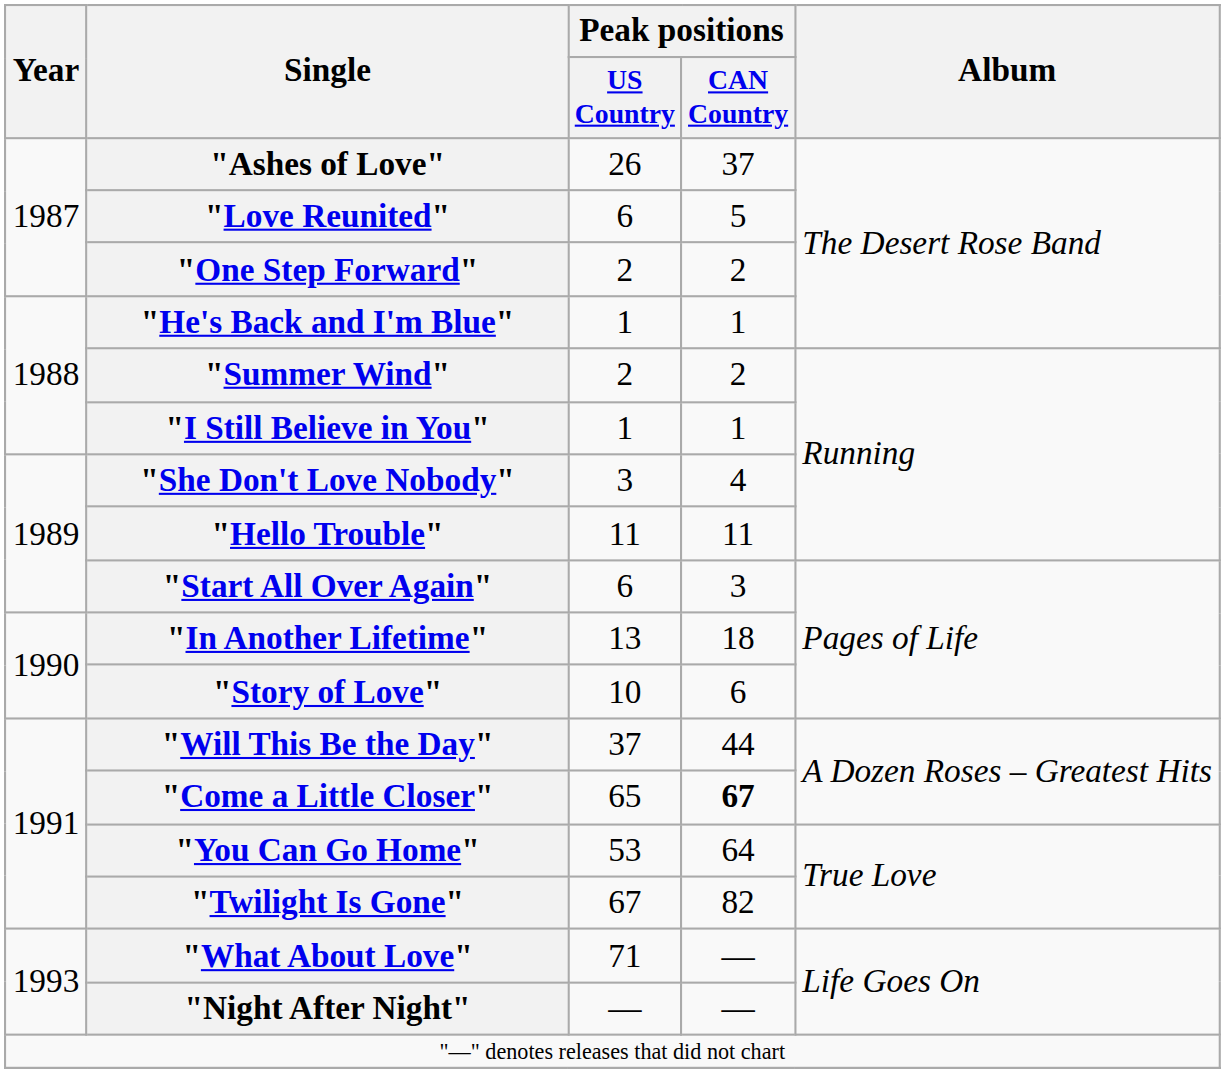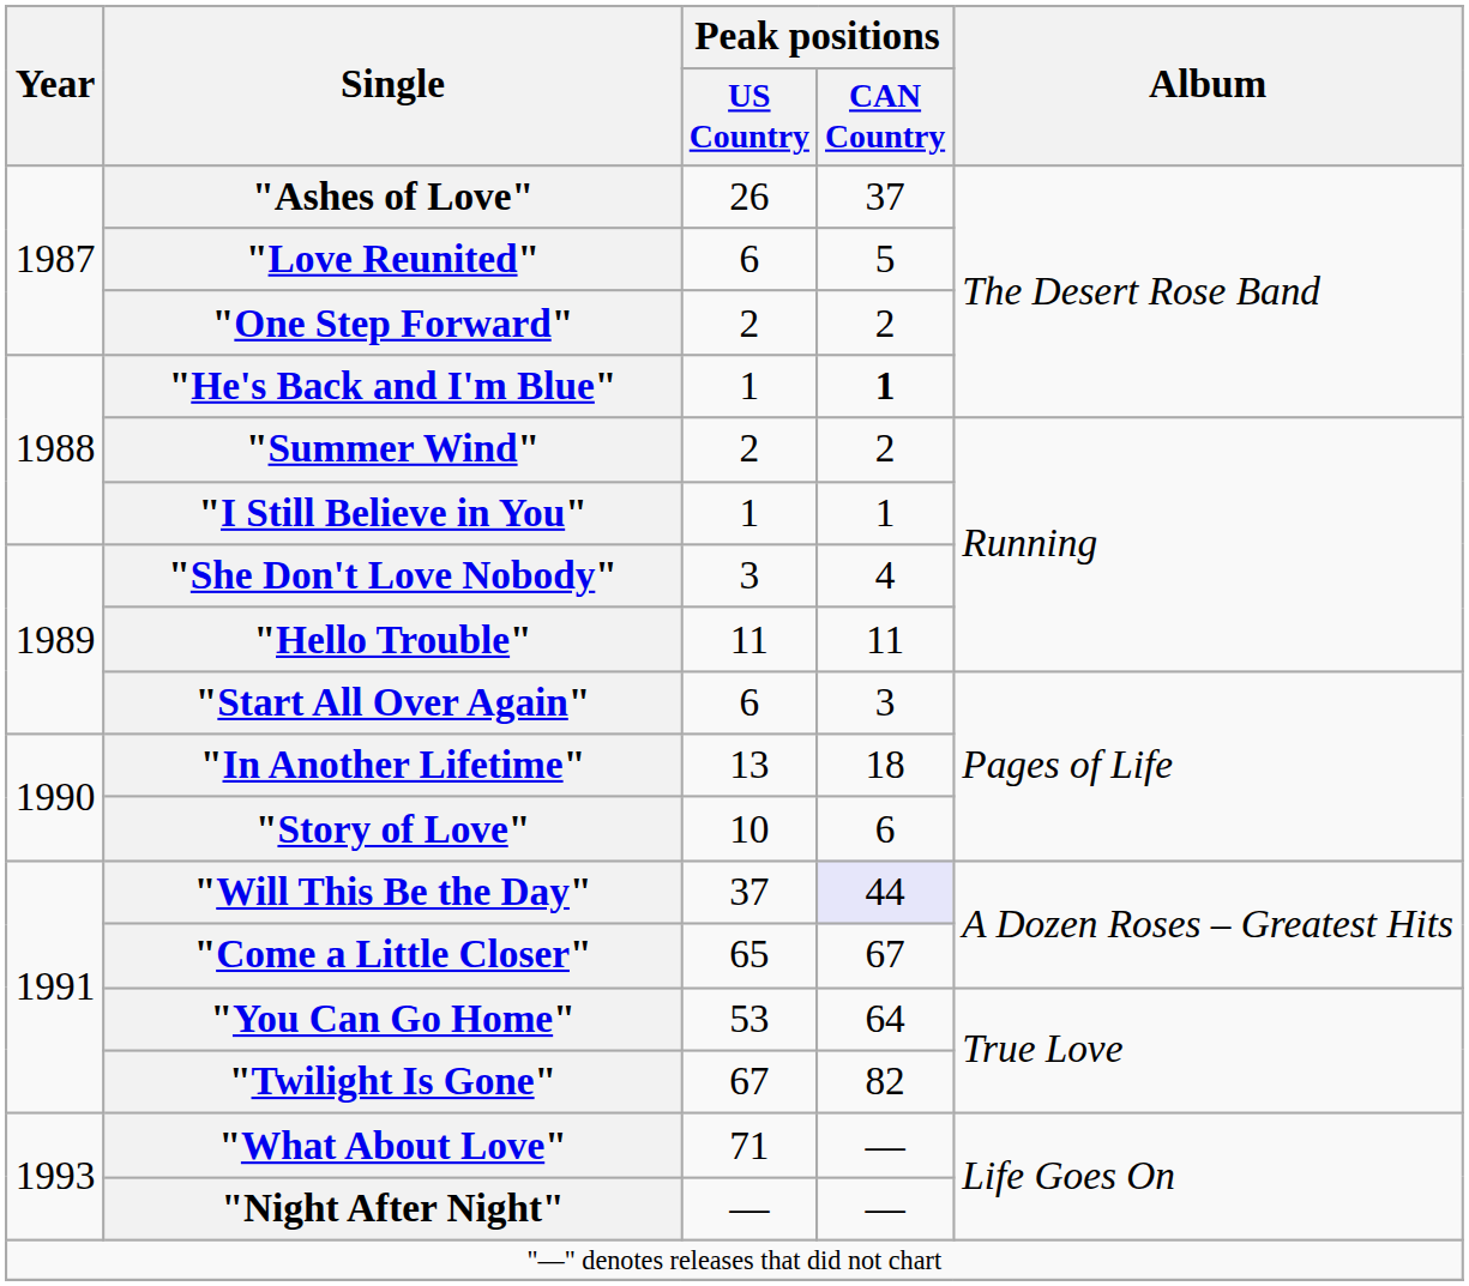"He's Back and I'm Blue" | Peak positions / CAN Country: normal -> bold
"Will This Be the Day" | Peak positions / CAN Country: no background -> lavender background
"Come a Little Closer" | Peak positions / CAN Country: bold -> normal
